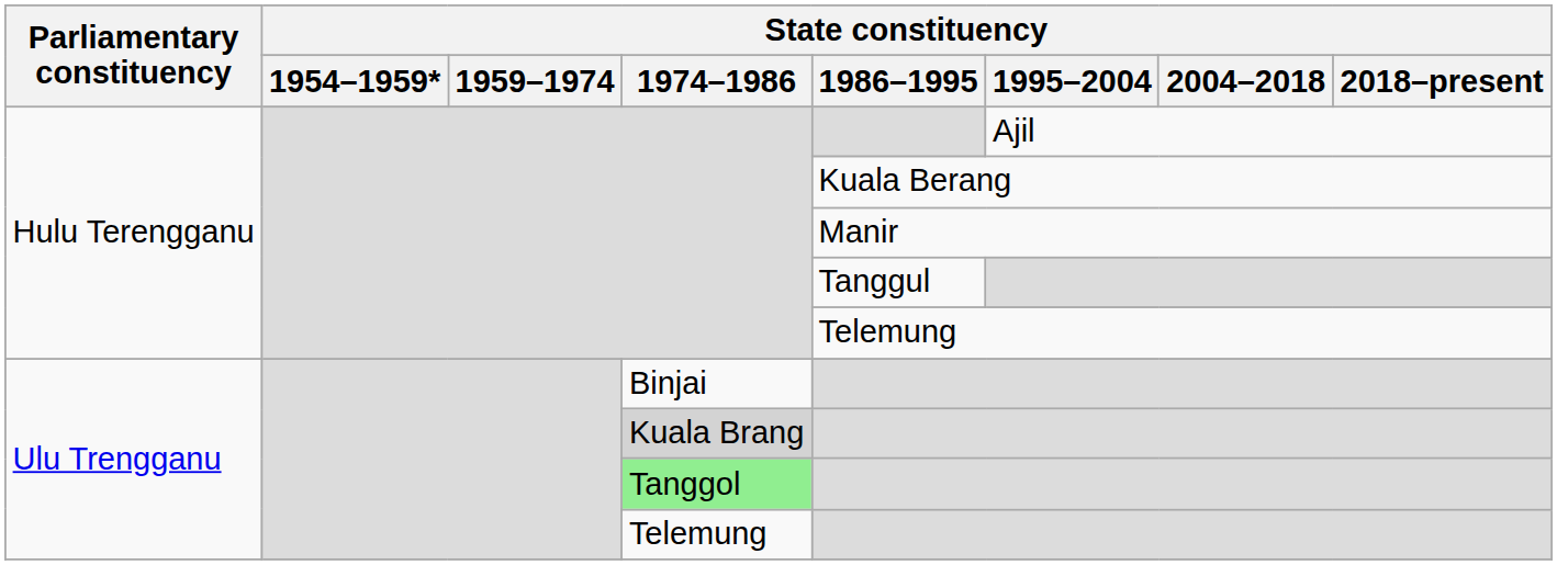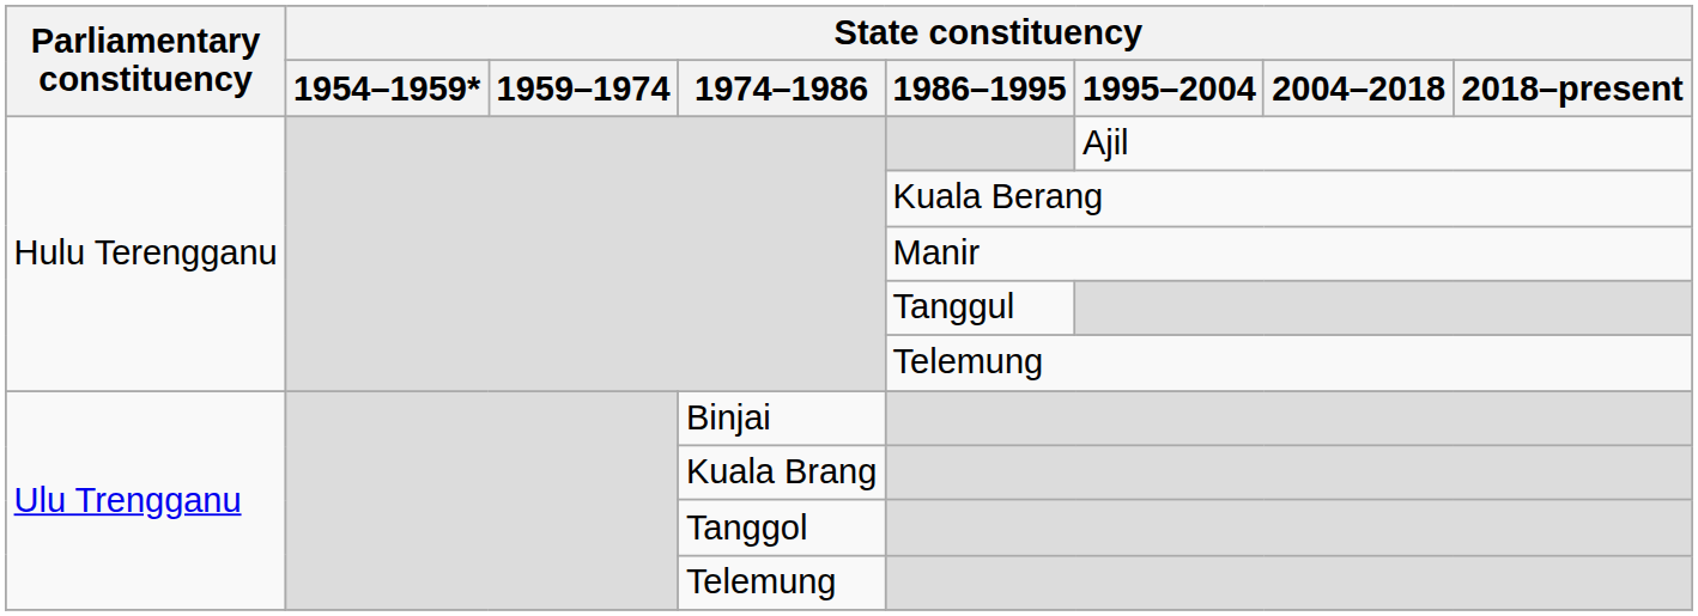Kuala Brang | State constituency / 1974–1986: lightgrey background -> no background
Tanggol | State constituency / 1974–1986: lightgreen background -> no background
